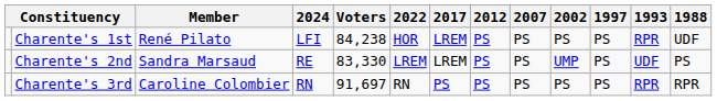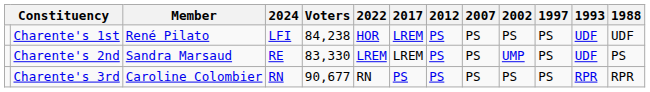Charente's 1st | 1993: RPR -> UDF
Charente's 3rd | Voters: 91,697 -> 90,677
